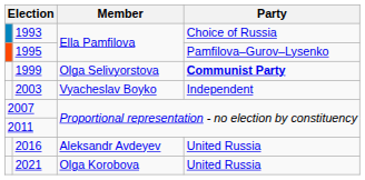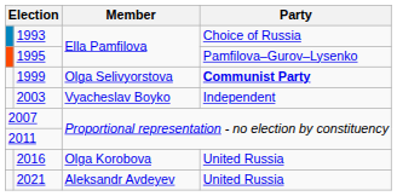2016 | Member: Aleksandr Avdeyev -> Olga Korobova
2021 | Member: Olga Korobova -> Aleksandr Avdeyev
